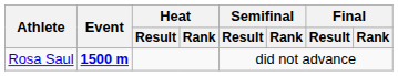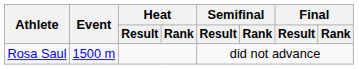Rosa Saul | Event: bold -> normal
